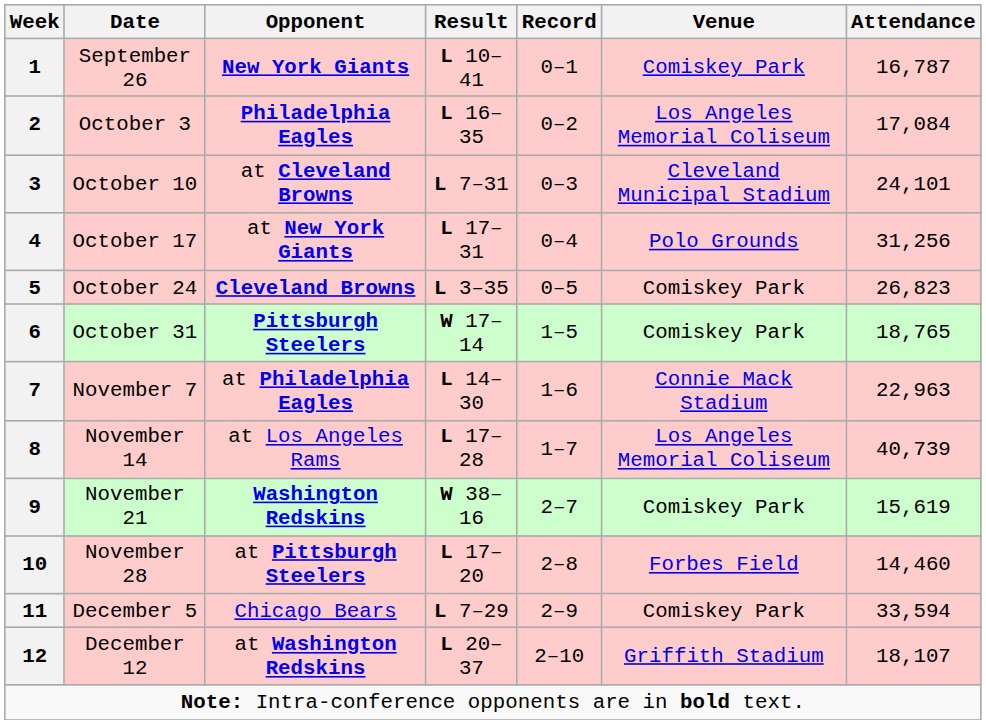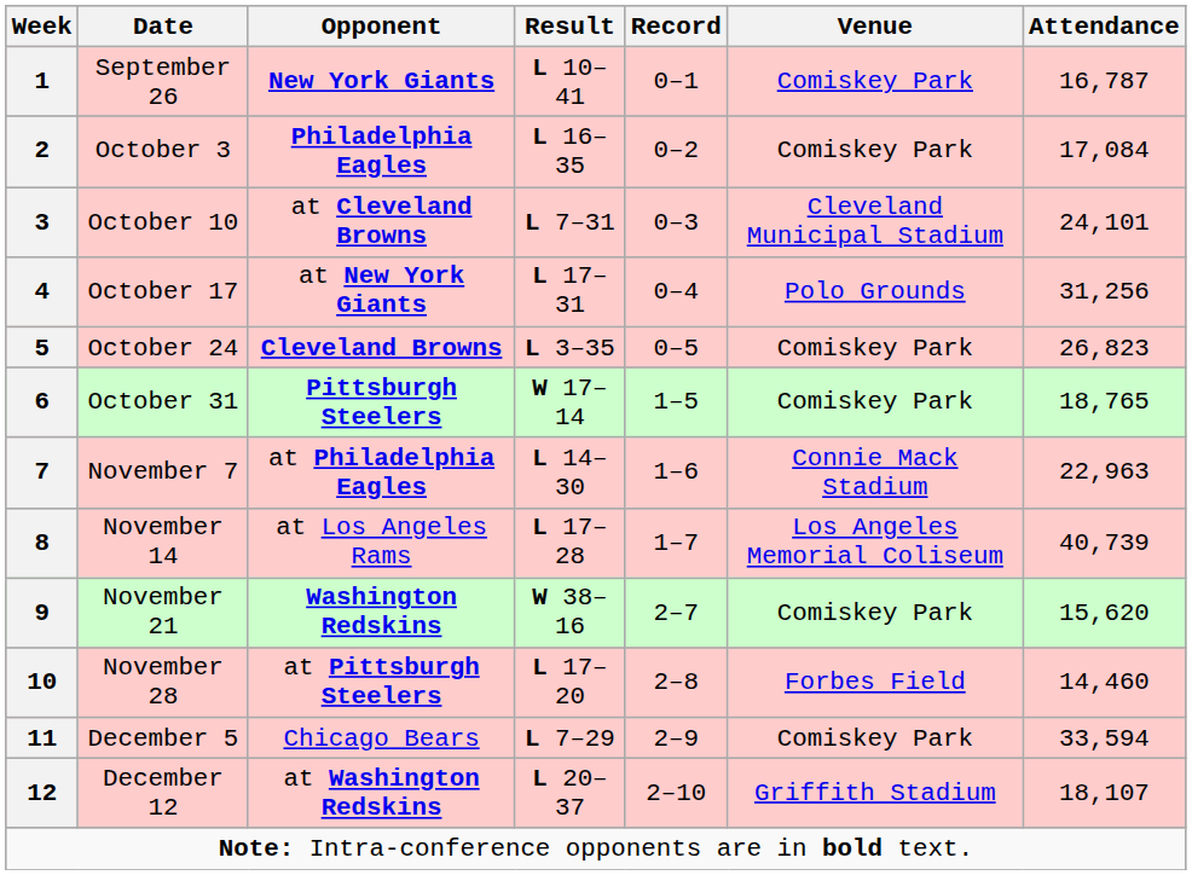2 | Venue: Los Angeles Memorial Coliseum -> Comiskey Park
9 | Attendance: 15,619 -> 15,620
